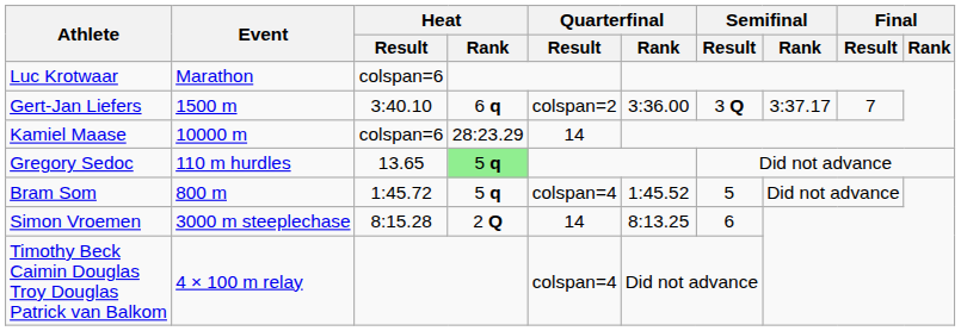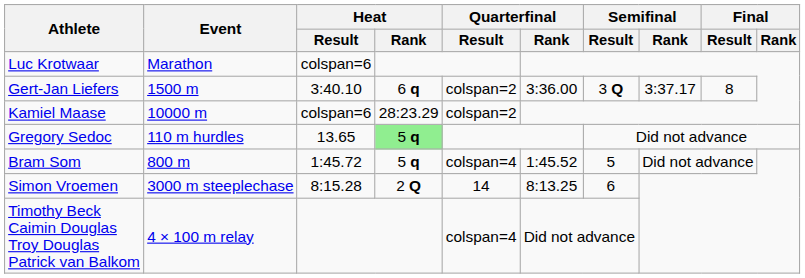Gert-Jan Liefers | Final / Result: 7 -> 8
Kamiel Maase | Quarterfinal / Result: 14 -> colspan=2
